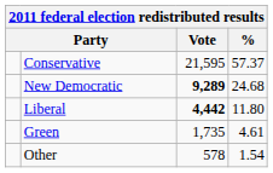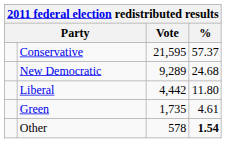New Democratic | Vote: bold -> normal
Liberal | Vote: bold -> normal
Other | %: normal -> bold
